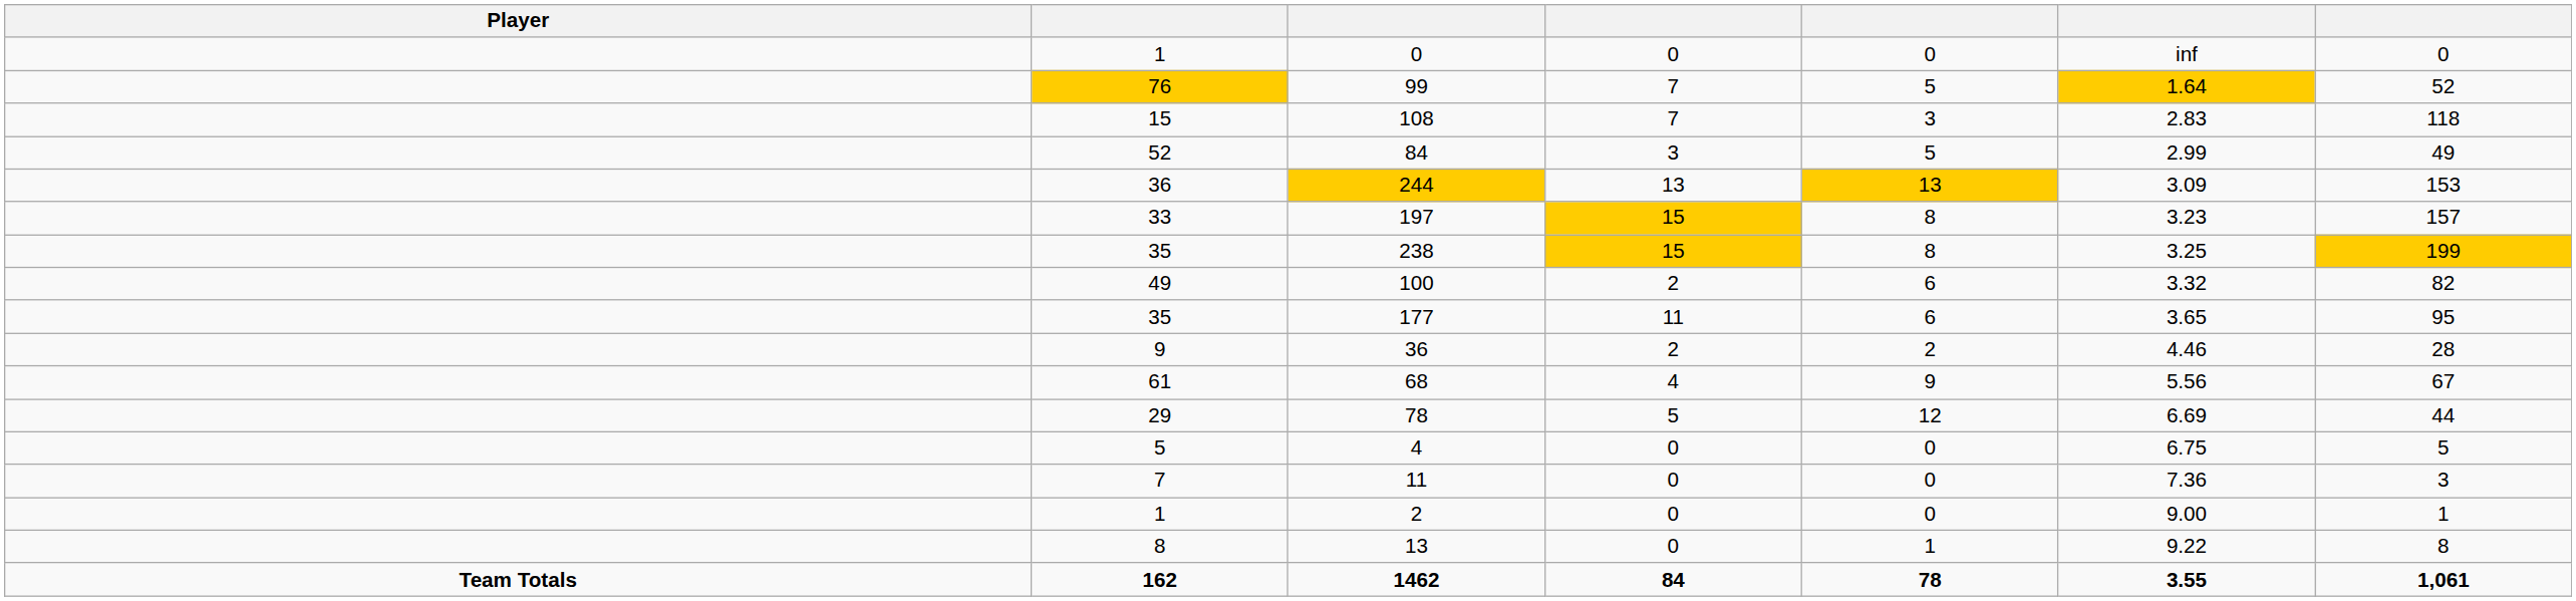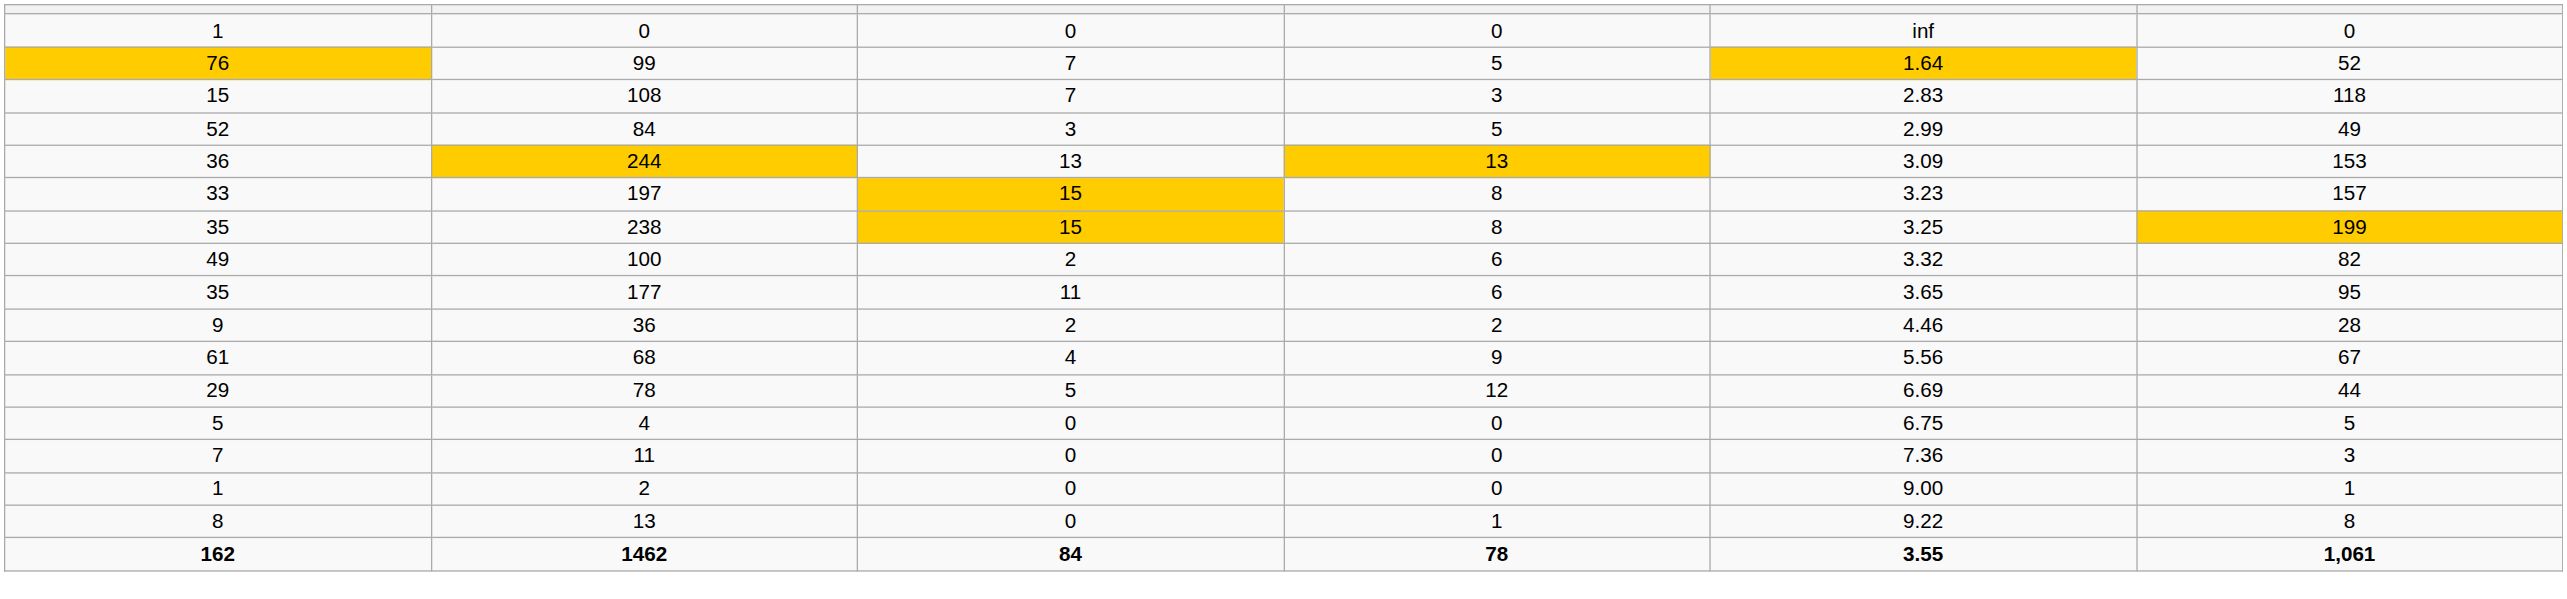- column: Player | Team Totals
